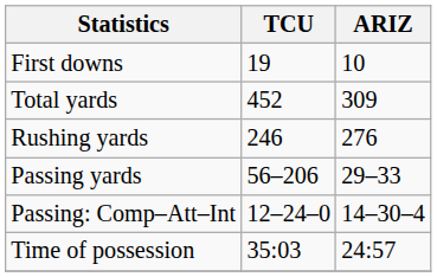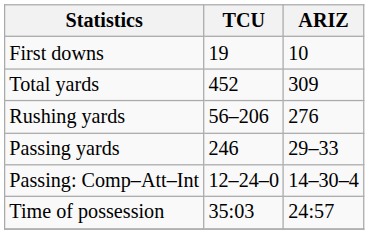Rushing yards | TCU: 246 -> 56–206
Passing yards | TCU: 56–206 -> 246
